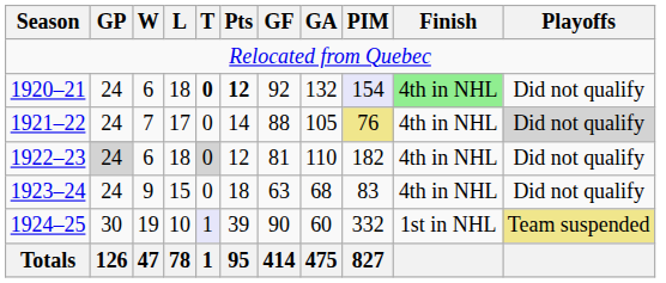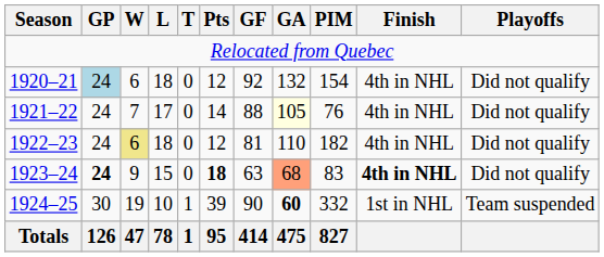1920–21 | GP: no background -> lightblue background
1920–21 | T: bold -> normal
1920–21 | Pts: bold -> normal
1920–21 | PIM: lavender background -> no background
1920–21 | Finish: lightgreen background -> no background
1921–22 | GA: no background -> lightyellow background
1921–22 | PIM: khaki background -> no background
1921–22 | Playoffs: lightgrey background -> no background
1922–23 | GP: lightgrey background -> no background
1922–23 | W: no background -> khaki background
1922–23 | T: lightgrey background -> no background
1923–24 | GP: normal -> bold
1923–24 | Pts: normal -> bold
1923–24 | GA: no background -> lightsalmon background
1923–24 | Finish: normal -> bold
1924–25 | T: lavender background -> no background
1924–25 | GA: normal -> bold
1924–25 | Playoffs: khaki background -> no background
